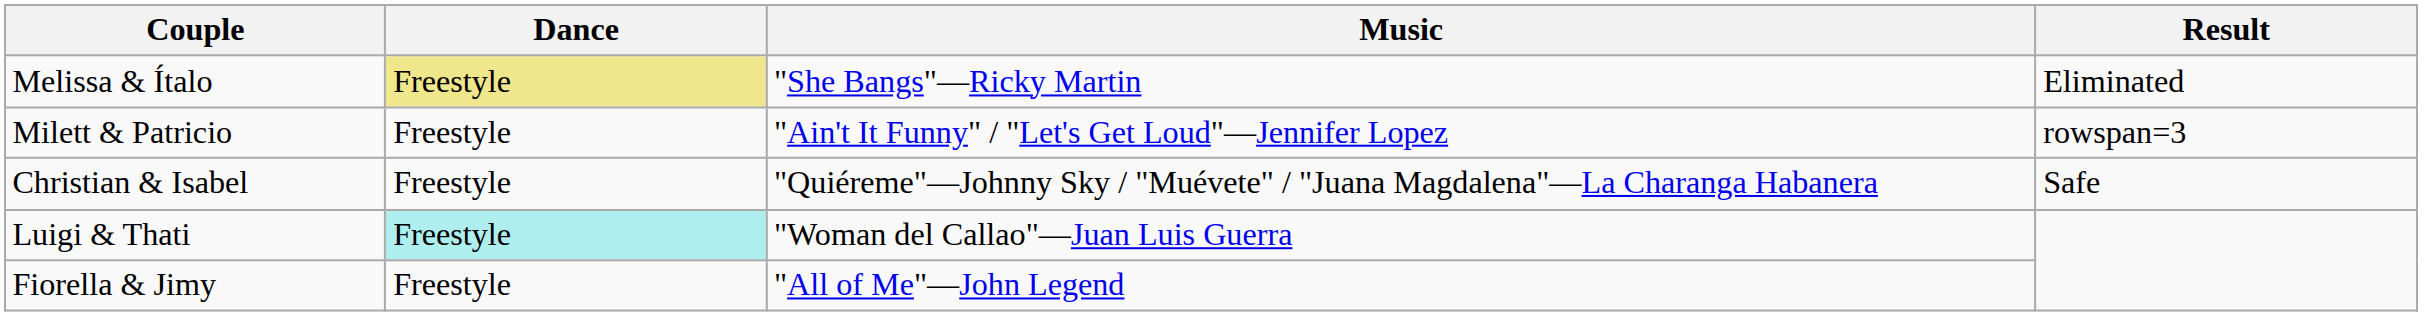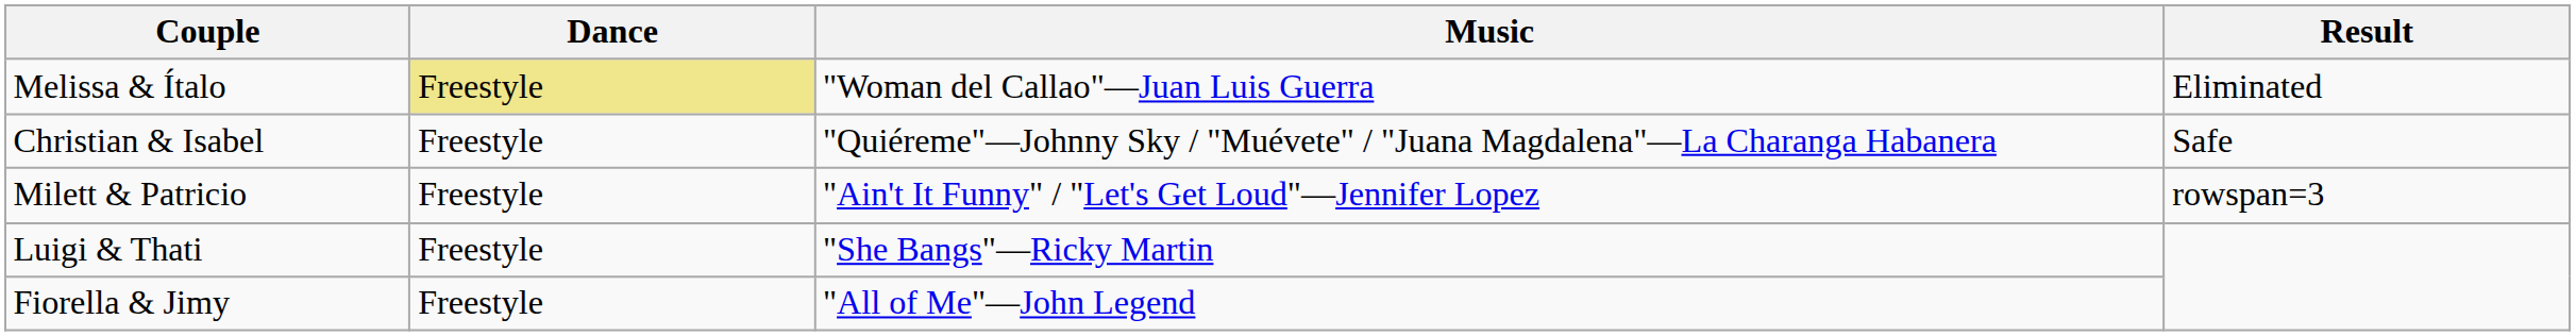Melissa & Ítalo | Music: "She Bangs"—Ricky Martin -> "Woman del Callao"—Juan Luis Guerra
rows swapped: Christian & Isabel <-> Milett & Patricio
Luigi & Thati | Dance: paleturquoise background -> no background
Luigi & Thati | Music: "Woman del Callao"—Juan Luis Guerra -> "She Bangs"—Ricky Martin
